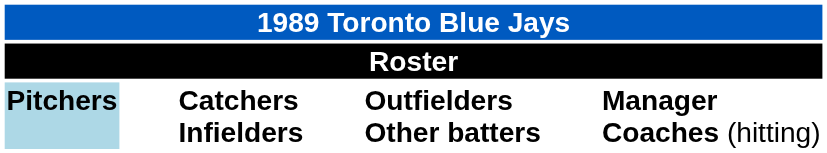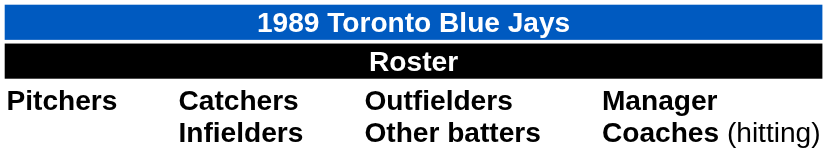Pitchers | column 1: lightblue background -> no background
